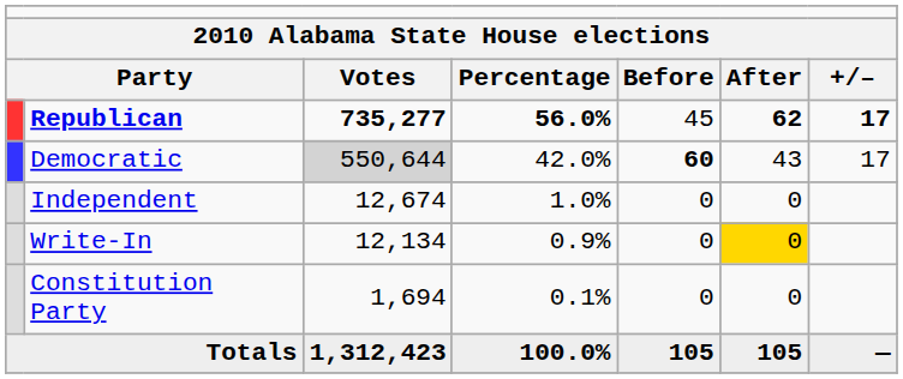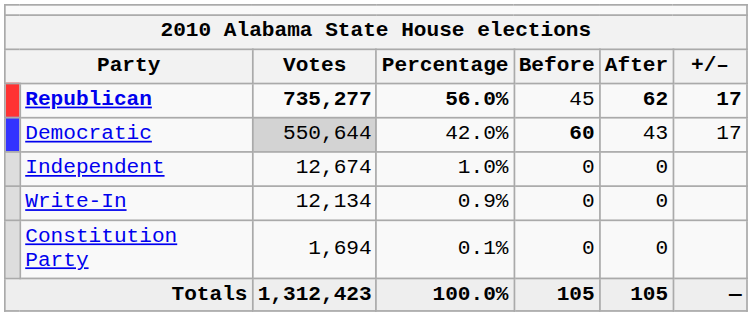Write-In | column 6: gold background -> no background
